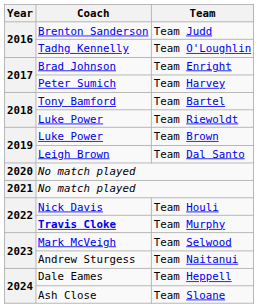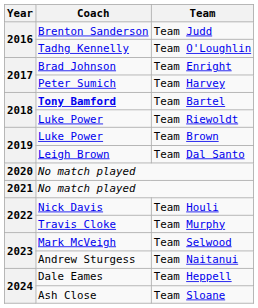Team Bartel | Coach: normal -> bold
Team Murphy | Coach: bold -> normal
